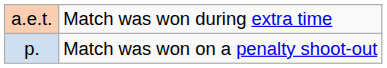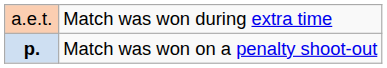Match was won on a penalty shoot-out | column 1: normal -> bold
